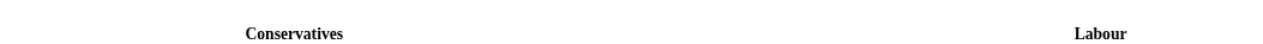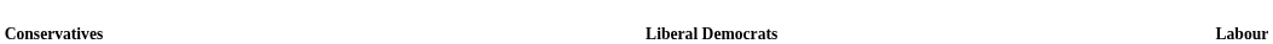+ column: 11 | Liberal Democrats
